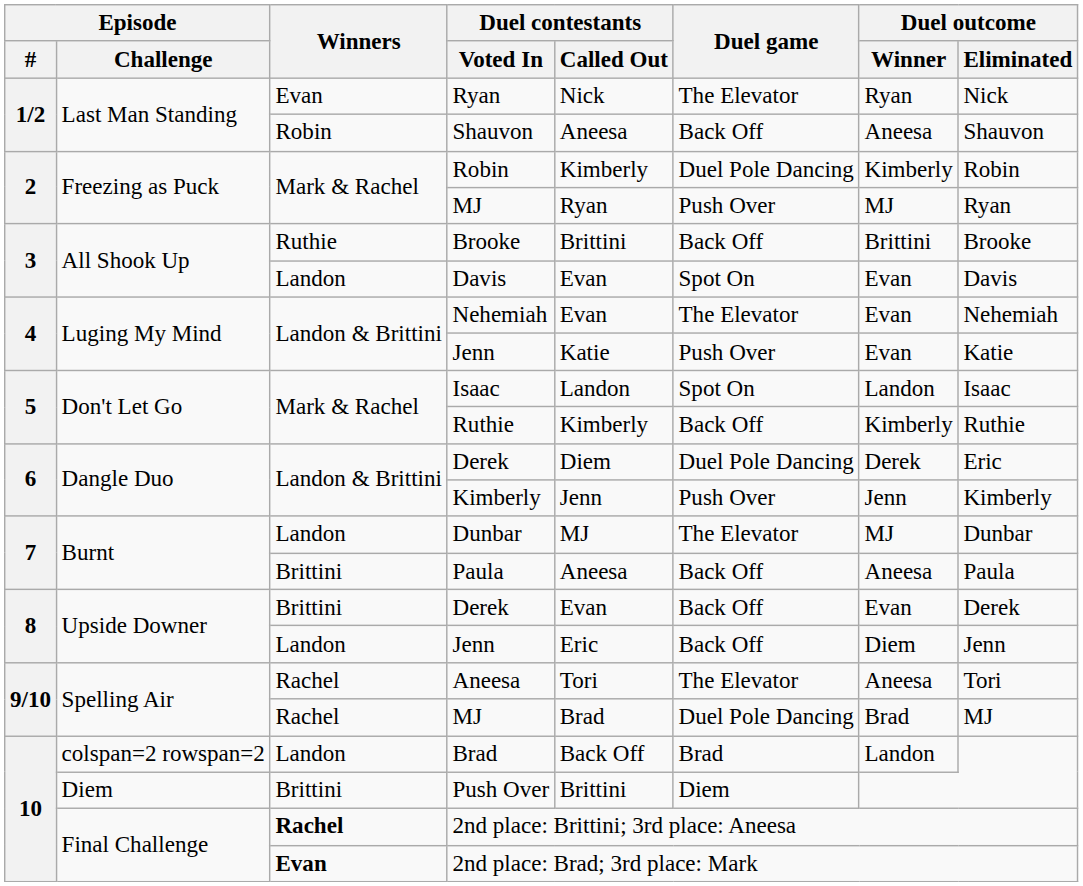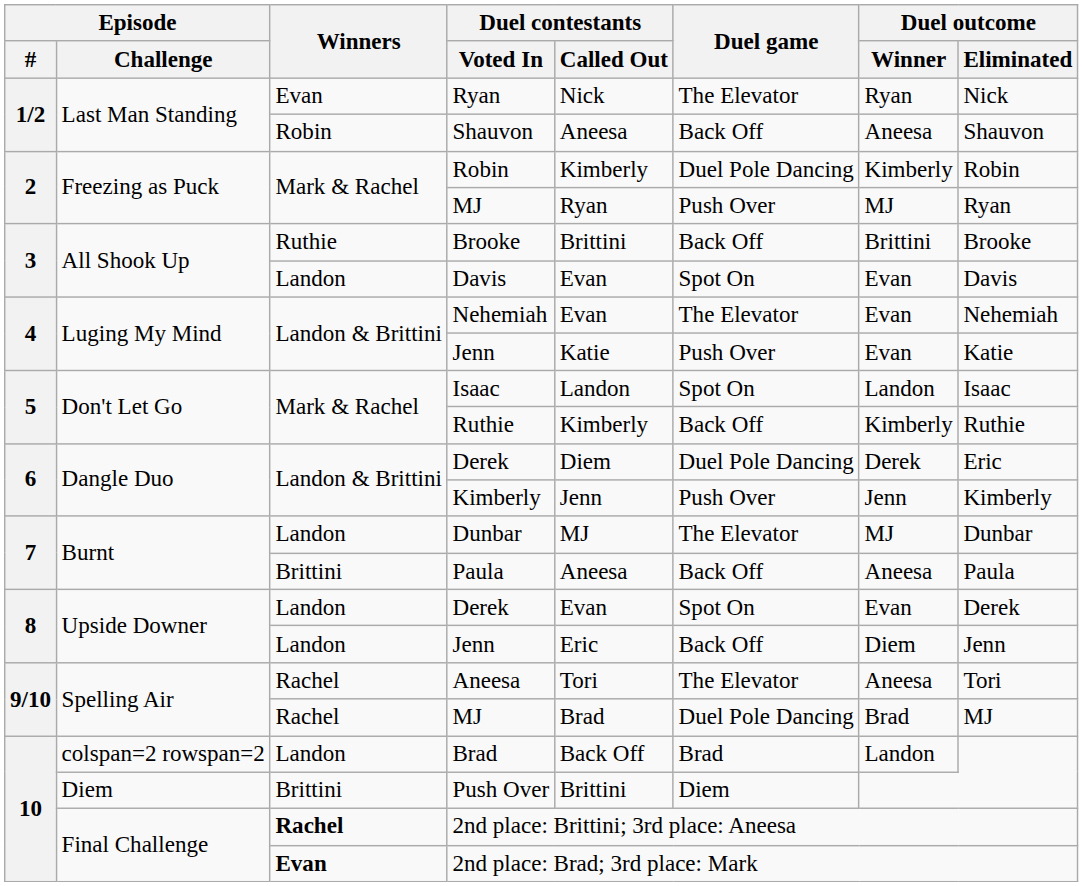Upside Downer / Derek | Winners: Brittini -> Landon
Upside Downer / Derek | Duel game: Back Off -> Spot On
